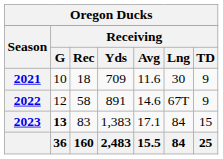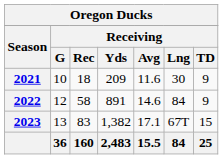2021 | Receiving / Yds: 709 -> 209
2022 | Receiving / Lng: 67T -> 84
2023 | Receiving / G: bold -> normal
2023 | Receiving / Yds: 1,383 -> 1,382
2023 | Receiving / Lng: 84 -> 67T
